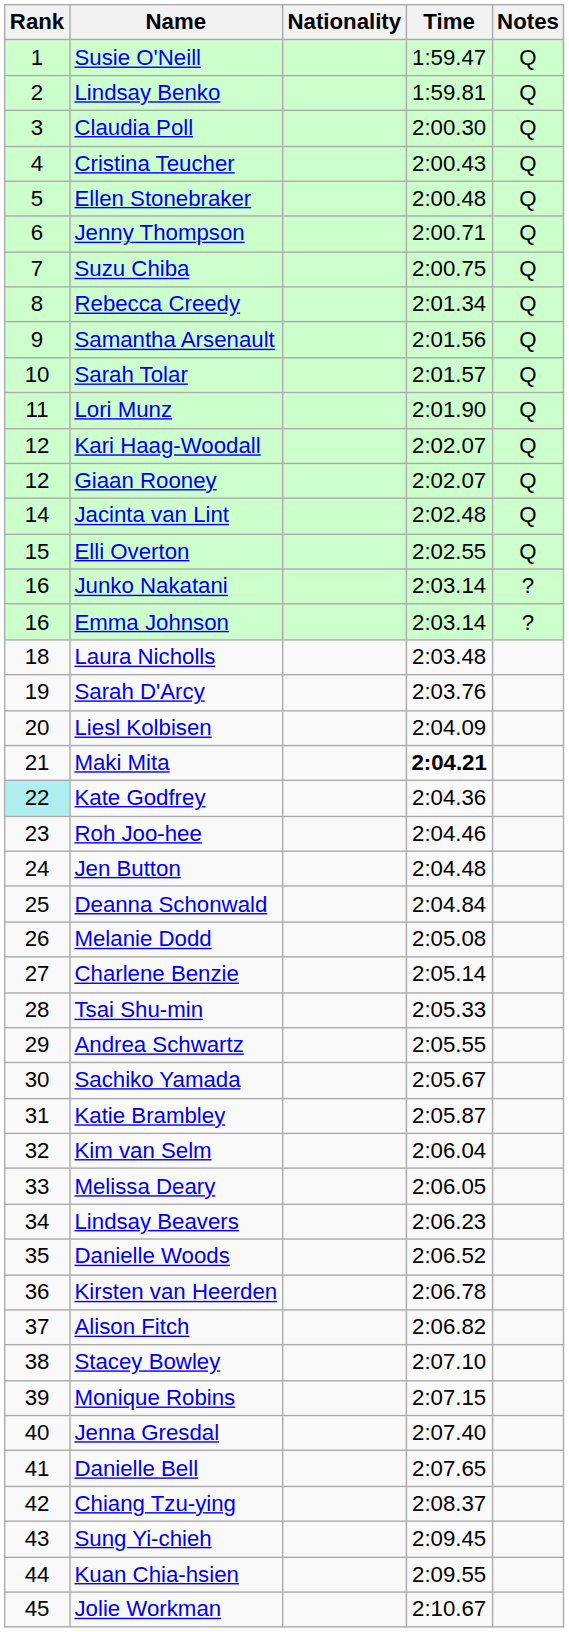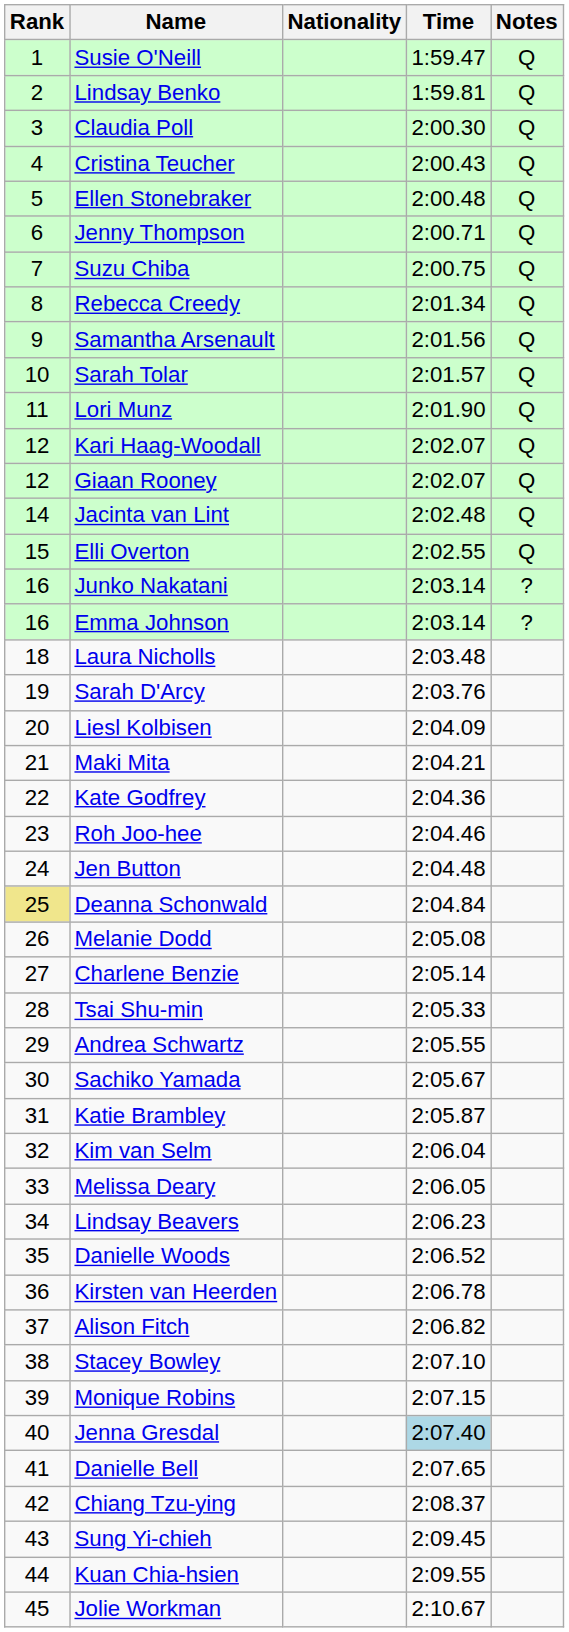Maki Mita | Time: bold -> normal
Kate Godfrey | Rank: paleturquoise background -> no background
Deanna Schonwald | Rank: no background -> khaki background
Jenna Gresdal | Time: no background -> lightblue background
